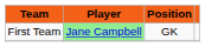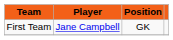First Team | Player: lightgreen background -> no background
